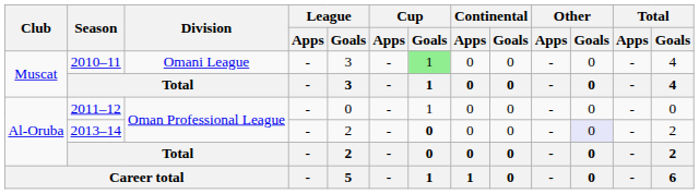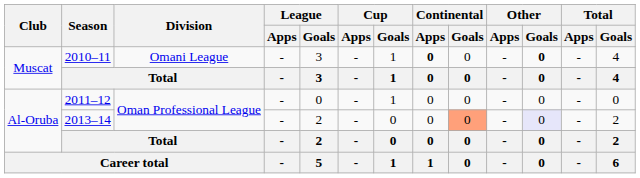2010–11 | Cup / Goals: lightgreen background -> no background
2010–11 | Continental / Apps: normal -> bold
2010–11 | Other / Goals: normal -> bold
2013–14 | Cup / Goals: bold -> normal
2013–14 | Continental / Goals: no background -> lightsalmon background
